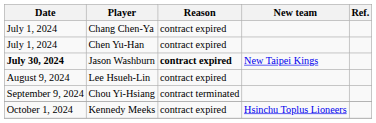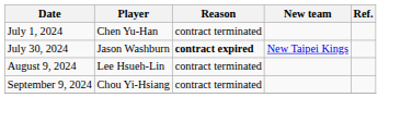- row: July 1, 2024 | Chang Chen-Ya | contract expired
Chen Yu-Han | Reason: contract expired -> contract terminated
Jason Washburn | Date: bold -> normal
Lee Hsueh-Lin | Reason: contract expired -> contract terminated
- row: October 1, 2024 | Kennedy Meeks | contract expired | Hsinchu Toplus Lioneers
